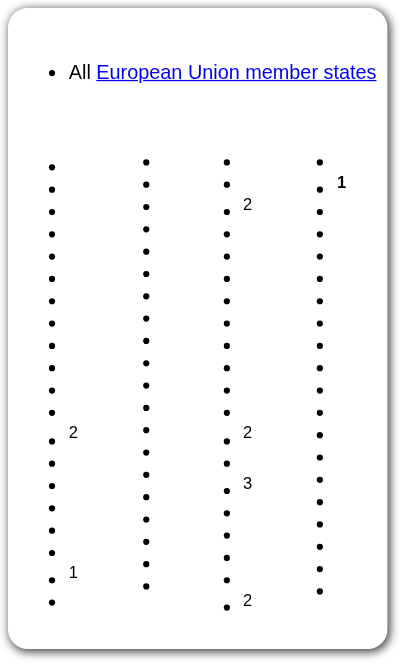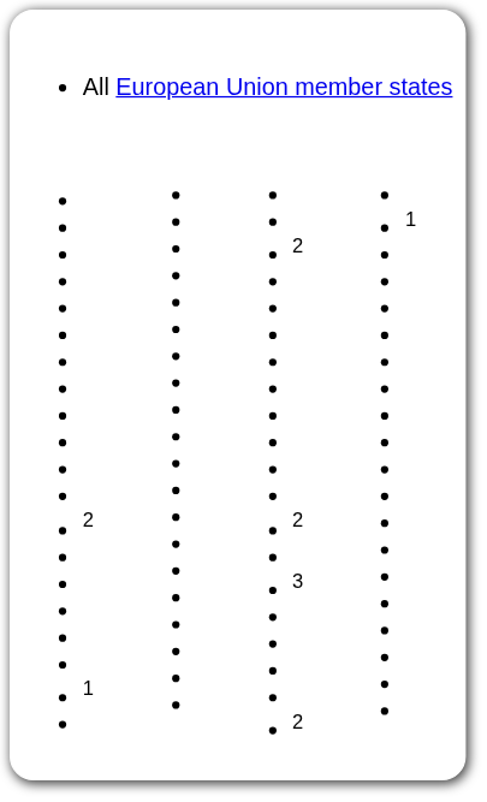2 1 | column 3: bold -> normal
